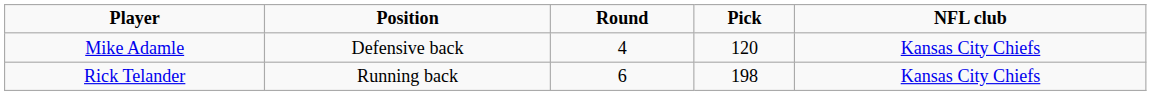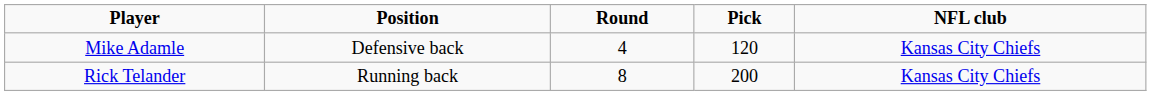Rick Telander | Round: 6 -> 8
Rick Telander | Pick: 198 -> 200
